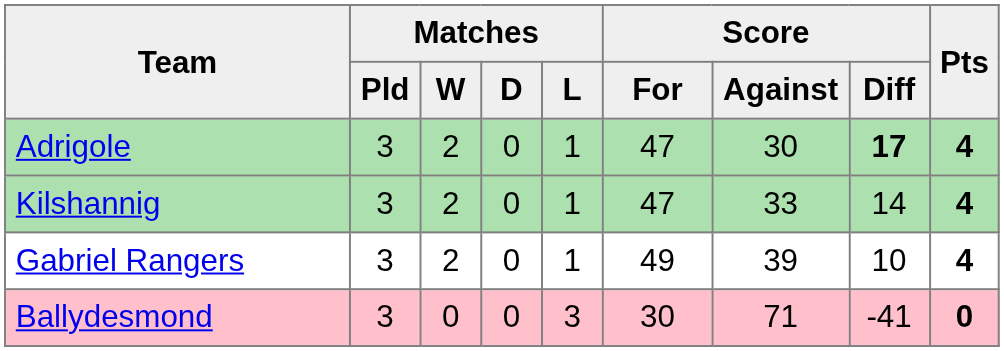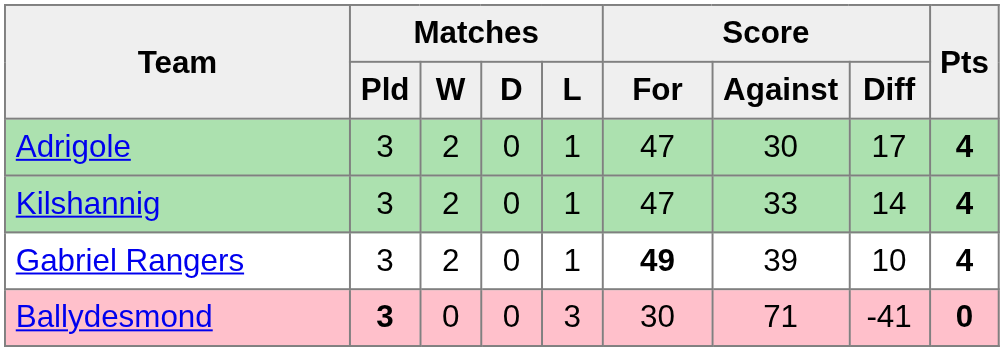Adrigole | Score / Diff: bold -> normal
Gabriel Rangers | Score / For: normal -> bold
Ballydesmond | Matches / Pld: normal -> bold
